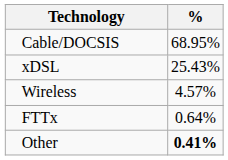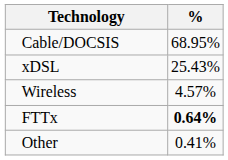FTTx | %: normal -> bold
Other | %: bold -> normal
